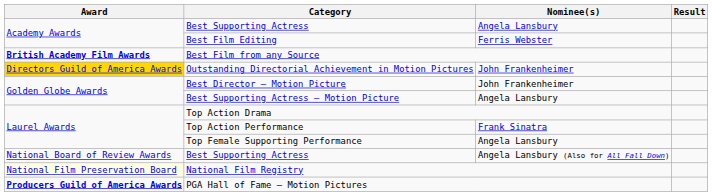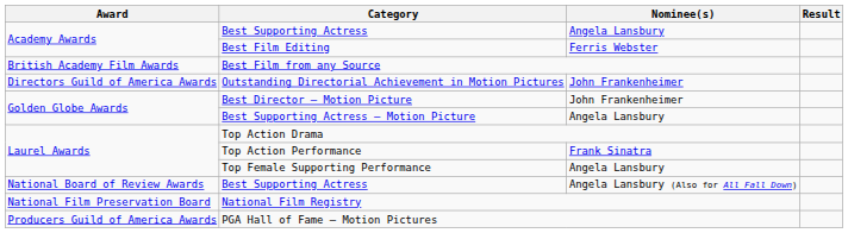Best Film from any Source | Award: bold -> normal
Outstanding Directorial Achievement in Motion Pictures | Award: gold background -> no background
National Film Registry | Award: lightyellow background -> no background
PGA Hall of Fame – Motion Pictures | Award: bold -> normal
